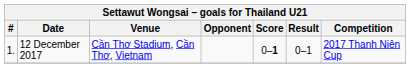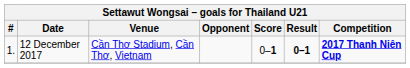12 December 2017 | Result: normal -> bold
12 December 2017 | Competition: normal -> bold
